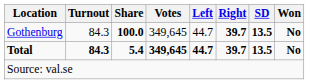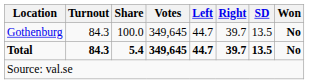Gothenburg | Share: bold -> normal
Gothenburg | Right: bold -> normal
Gothenburg | SD: bold -> normal
